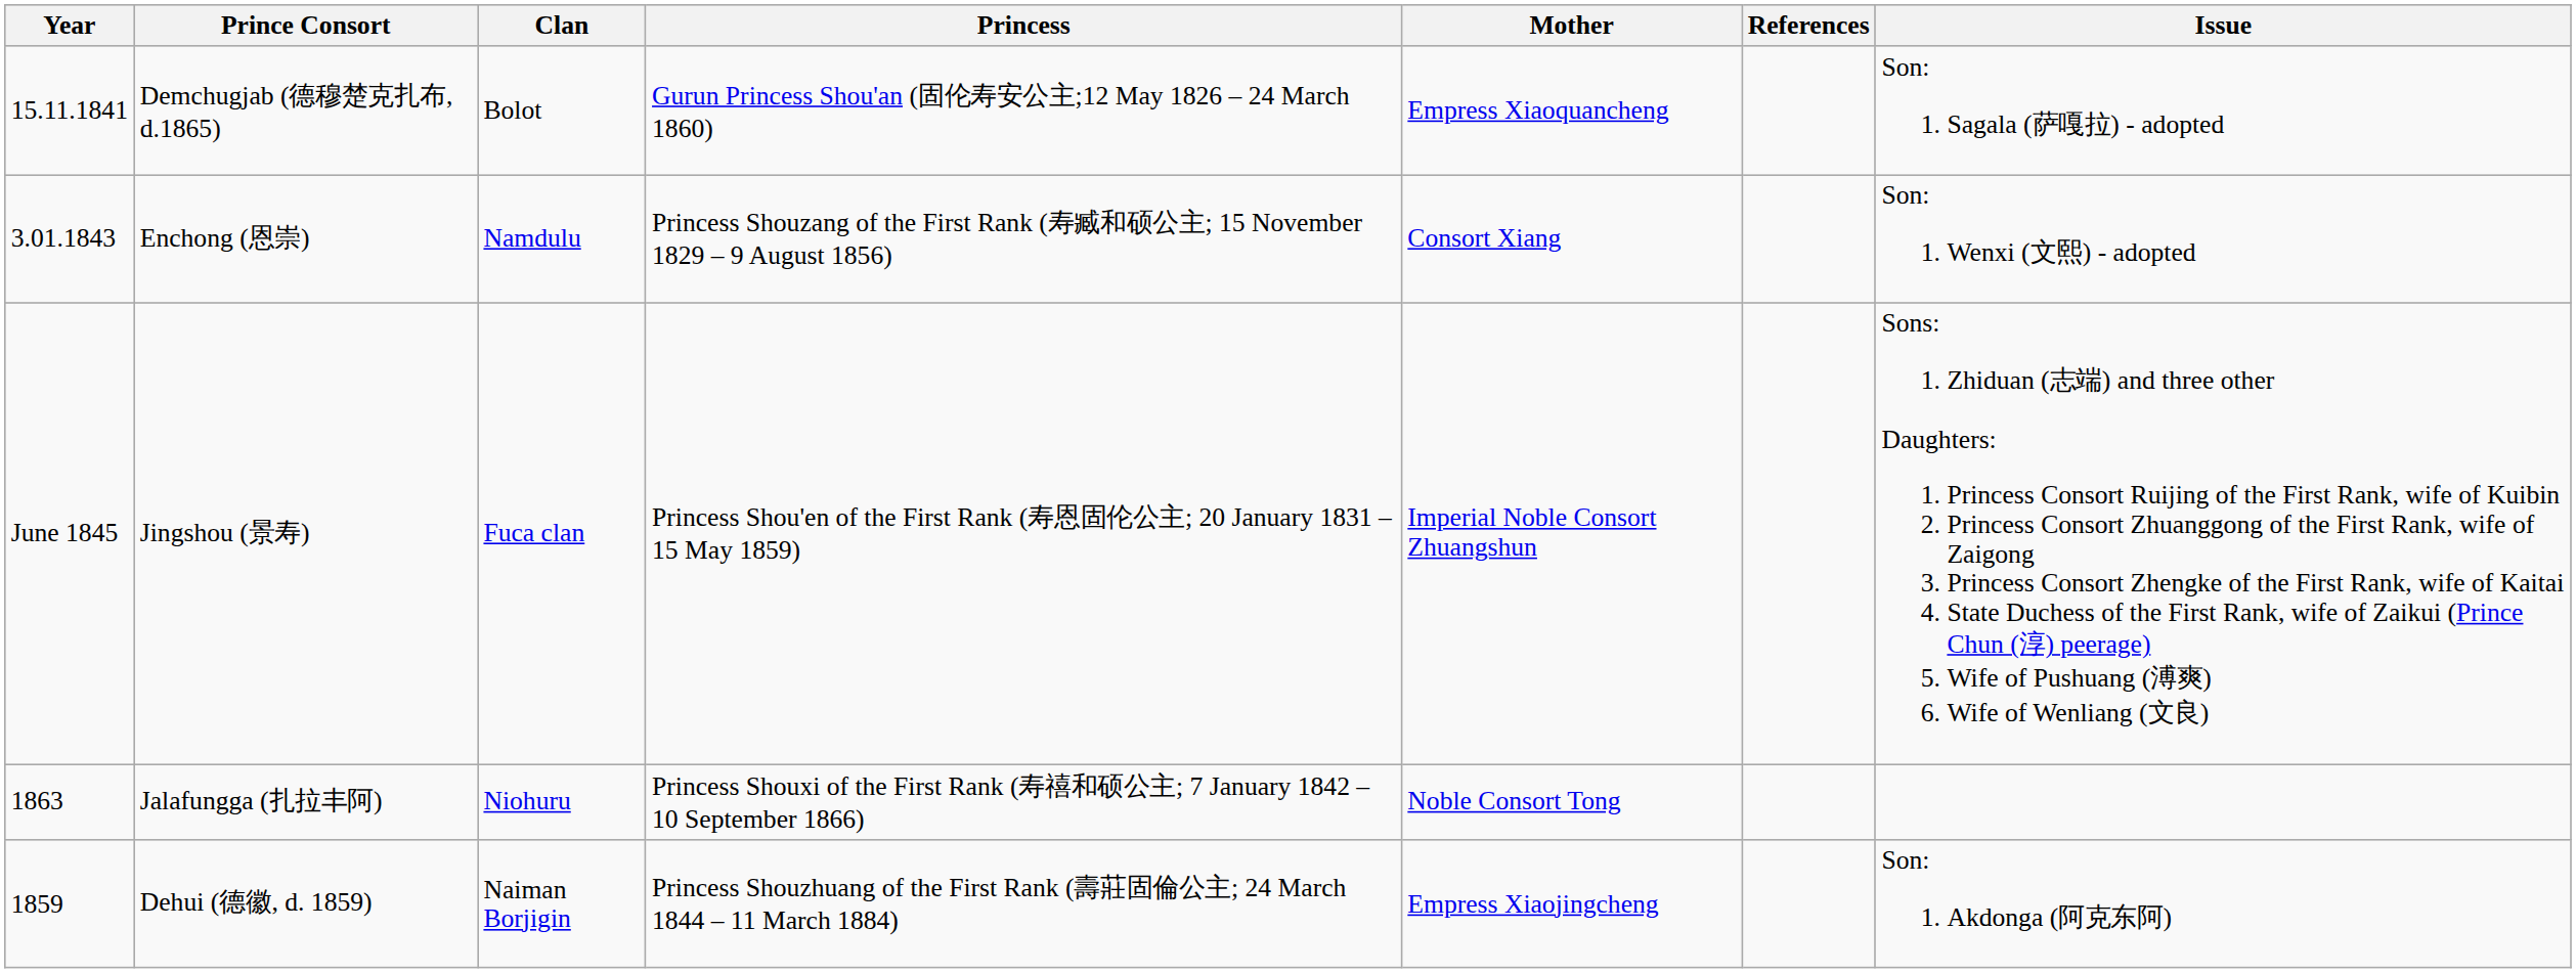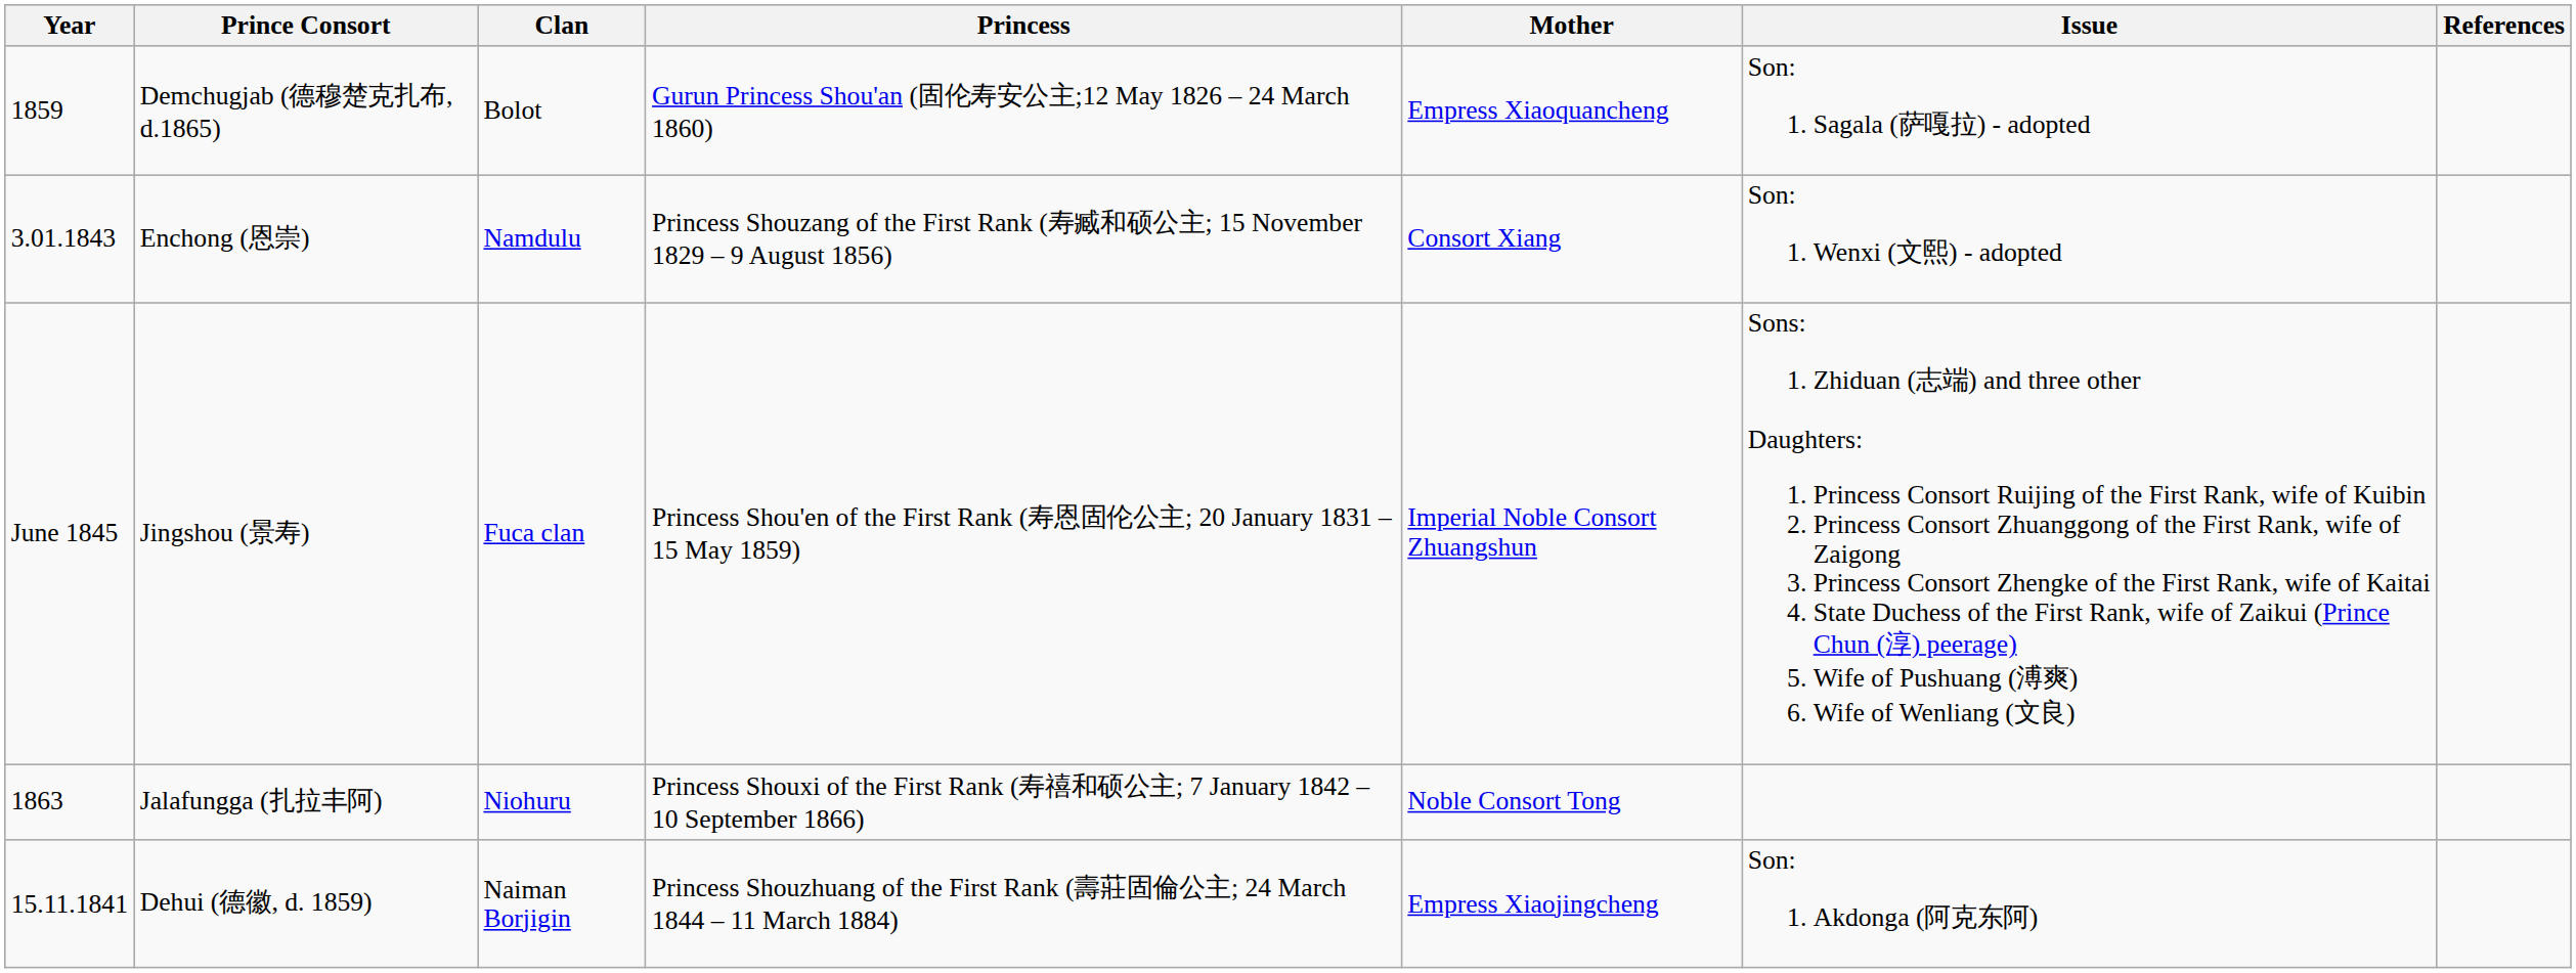columns swapped: Issue <-> References
Demchugjab (德穆楚克扎布, d.1865) | Year: 15.11.1841 -> 1859
Dehui (德徽, d. 1859) | Year: 1859 -> 15.11.1841
